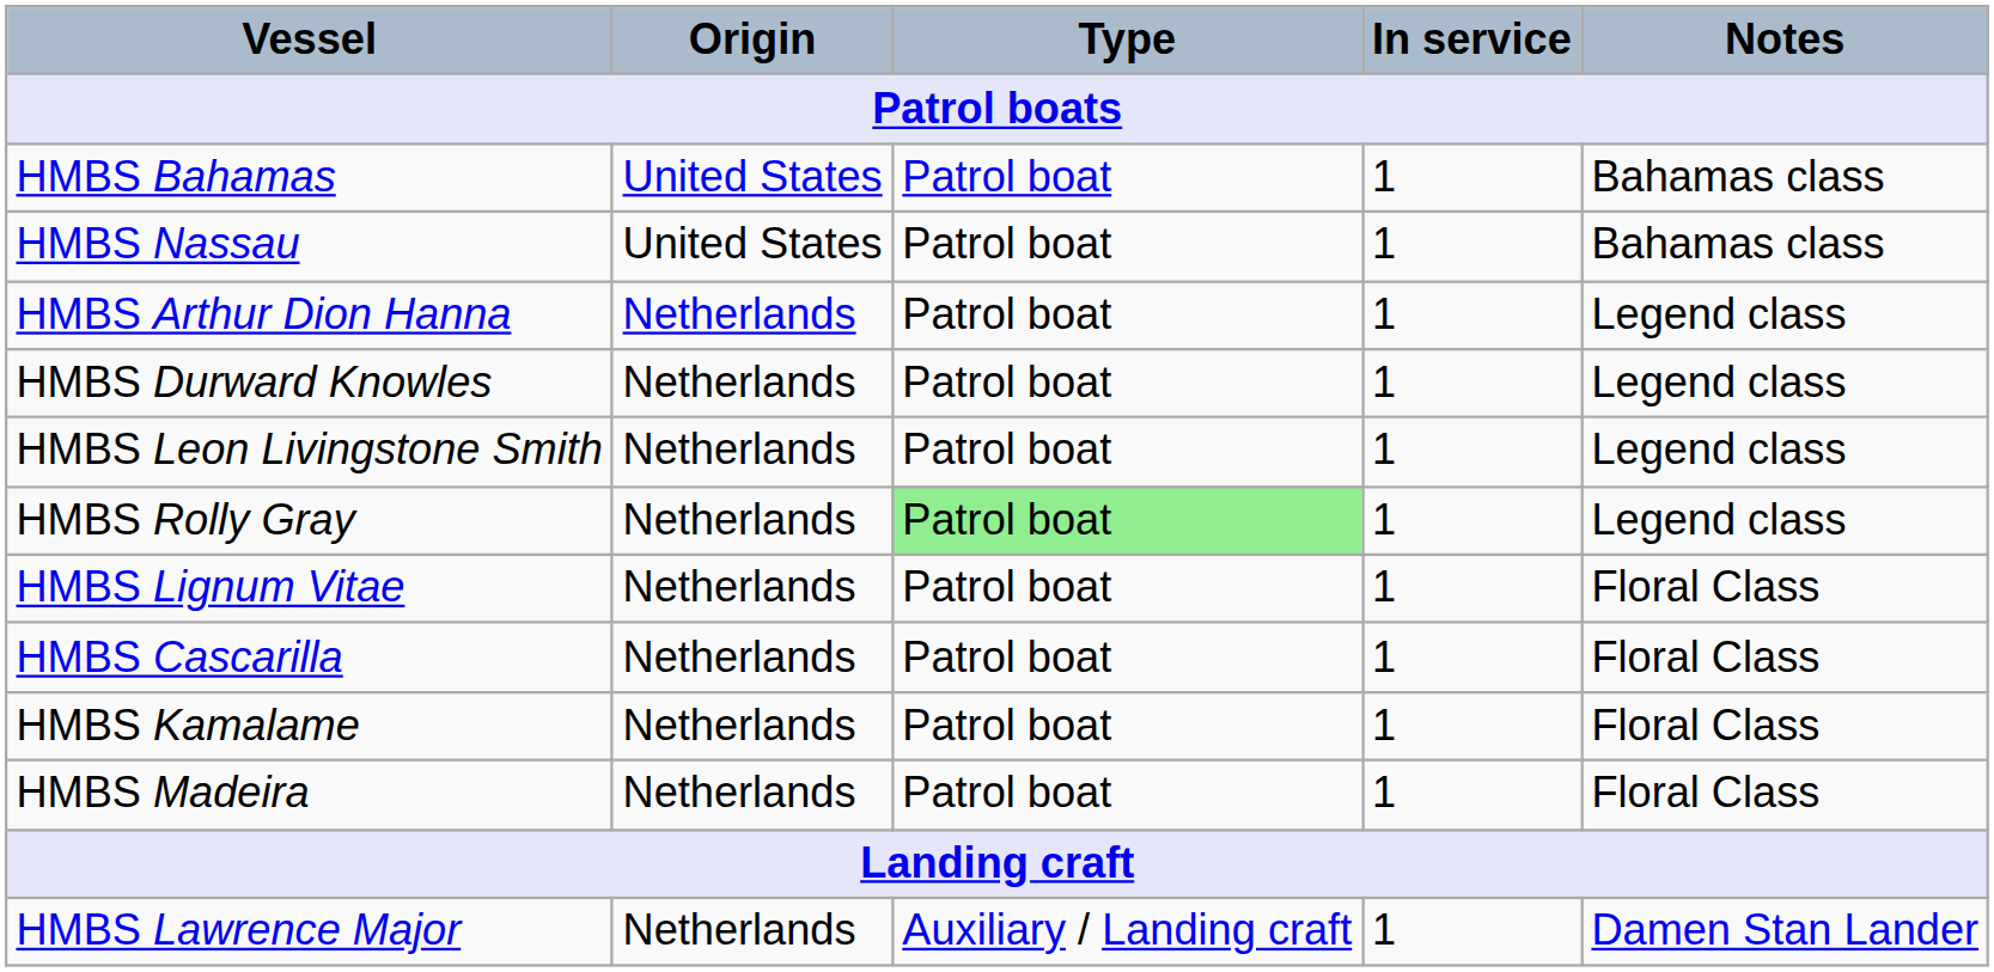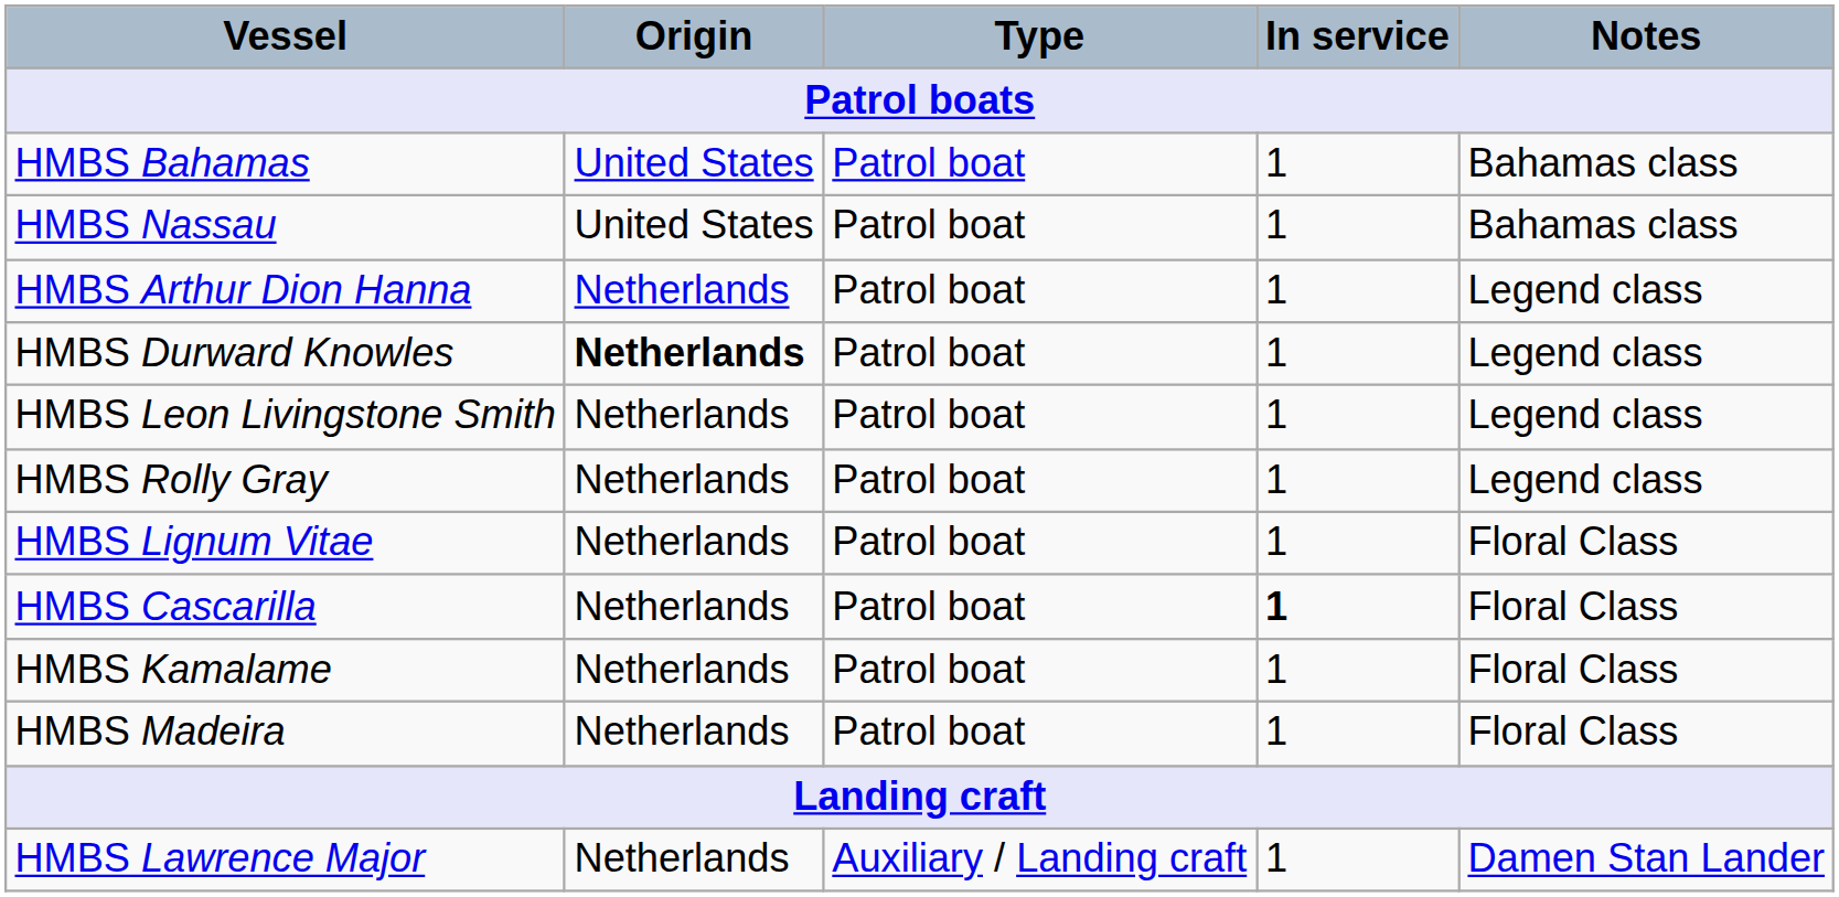HMBS Durward Knowles | Origin: normal -> bold
HMBS Rolly Gray | Type: lightgreen background -> no background
HMBS Cascarilla | In service: normal -> bold
